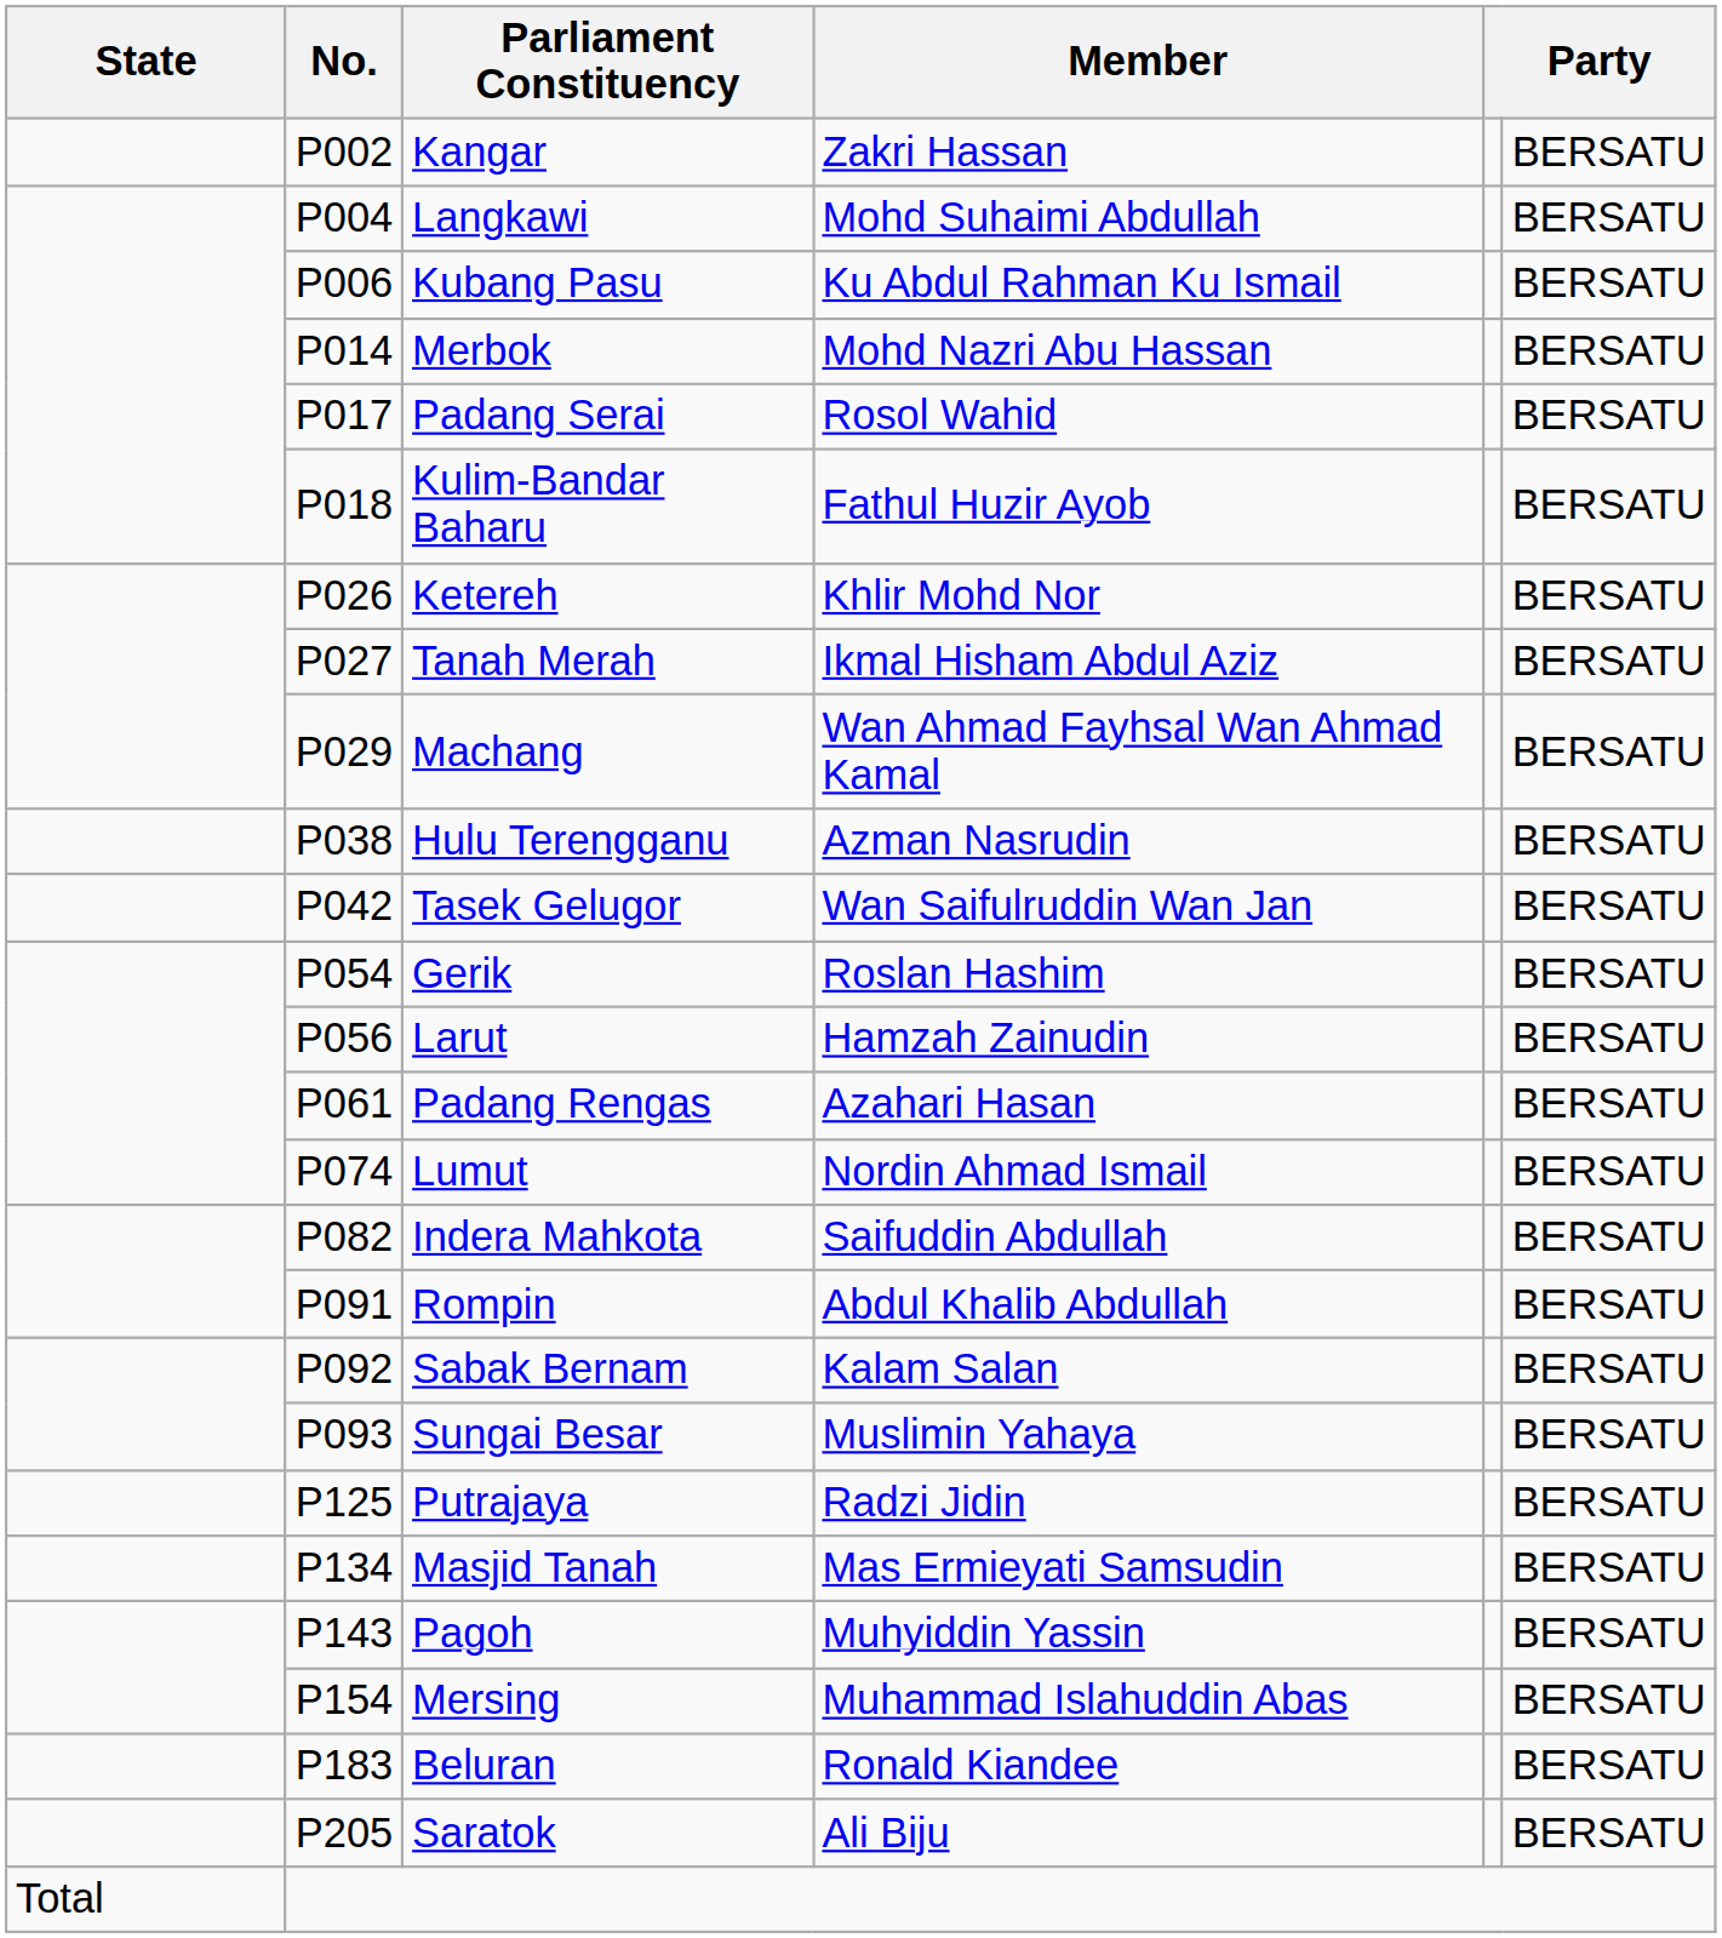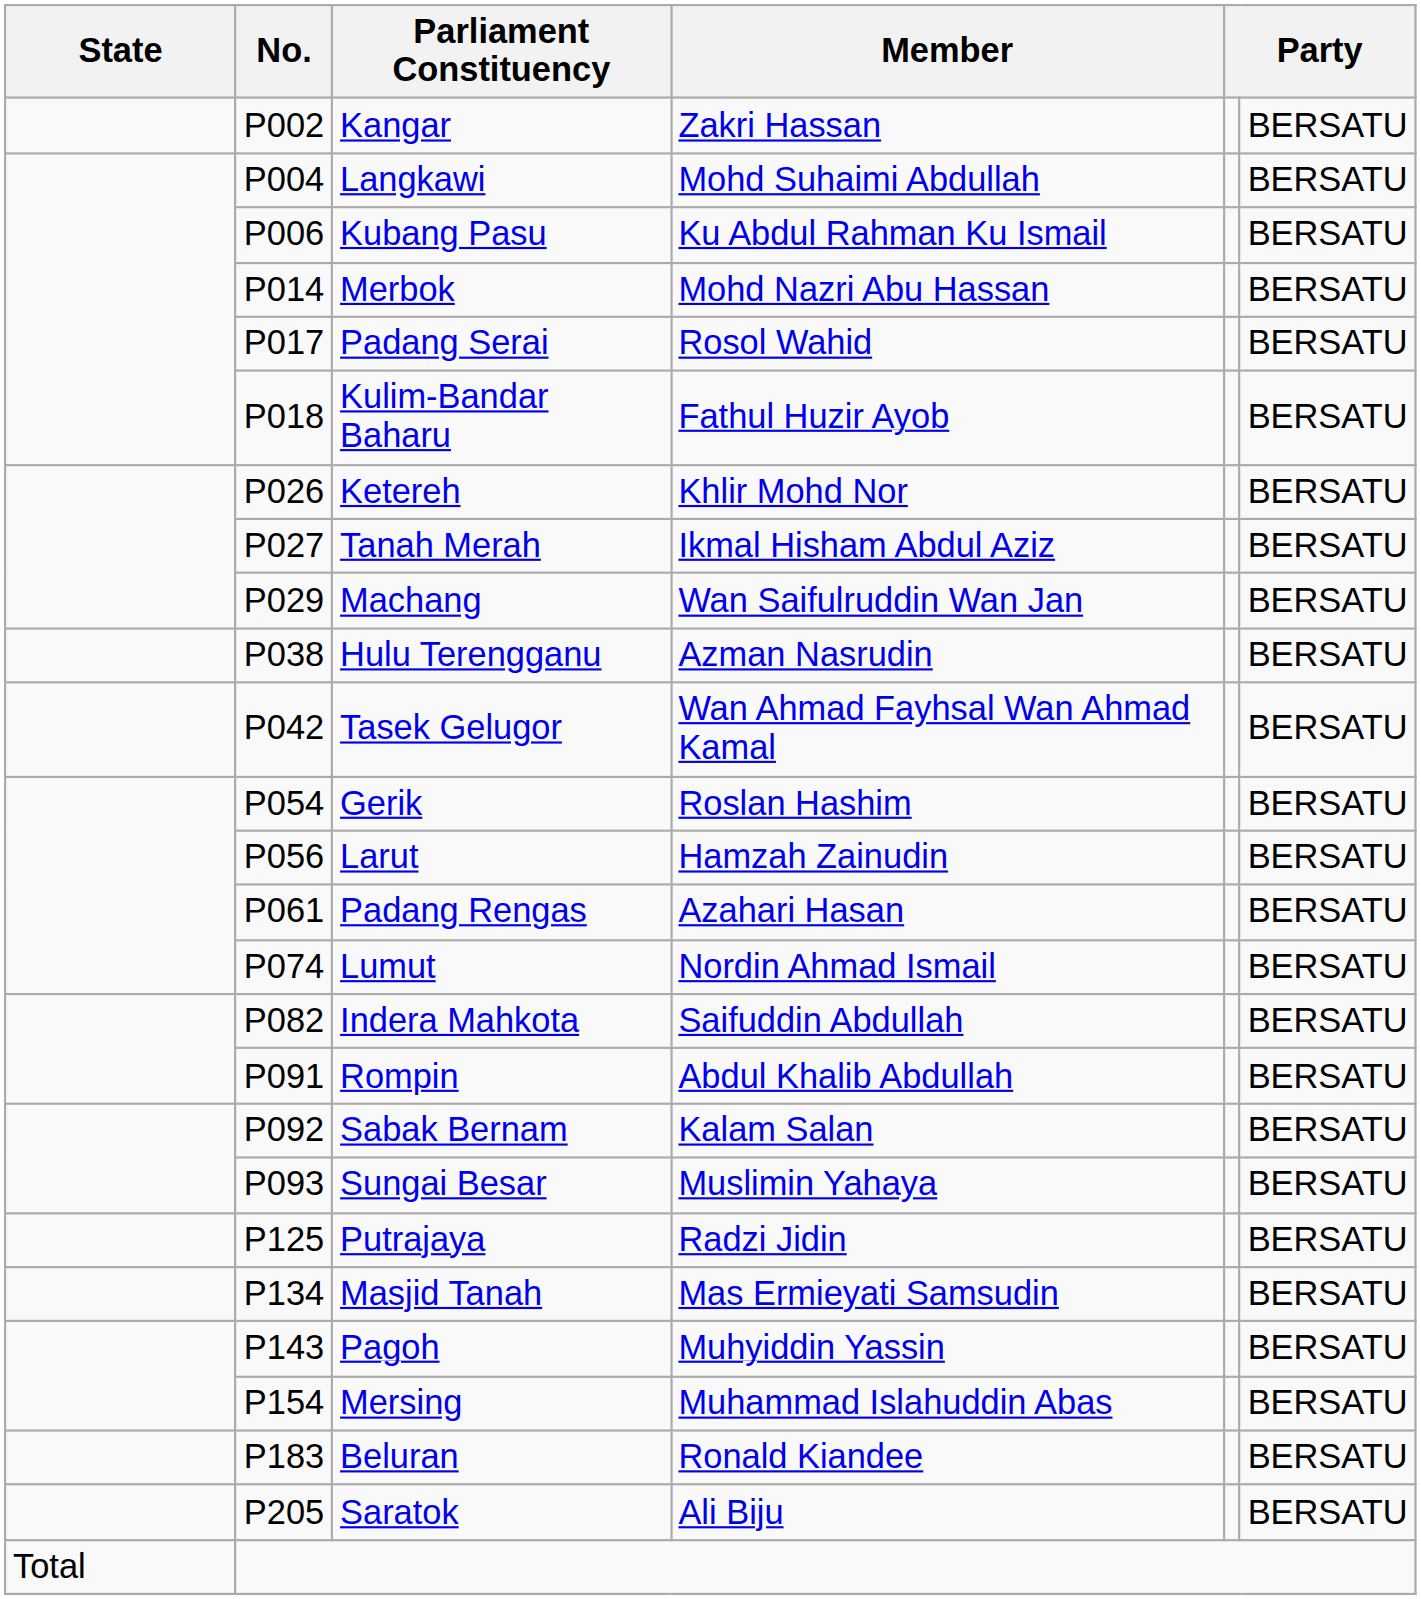Machang | Member: Wan Ahmad Fayhsal Wan Ahmad Kamal -> Wan Saifulruddin Wan Jan
Tasek Gelugor | Member: Wan Saifulruddin Wan Jan -> Wan Ahmad Fayhsal Wan Ahmad Kamal
